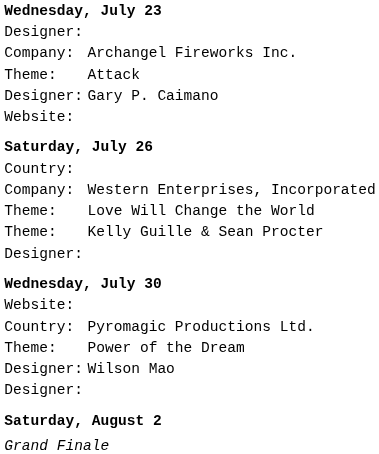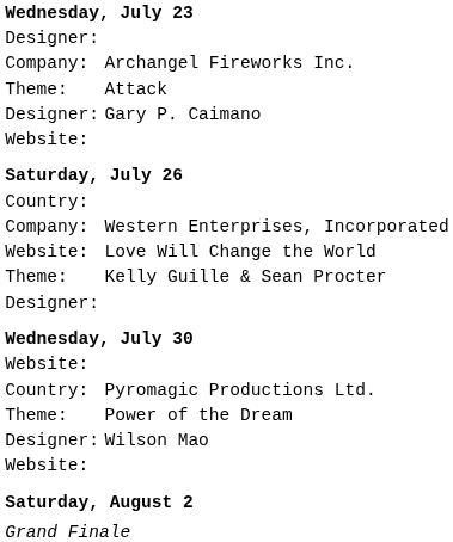row 10 | column 1: Theme: -> Website:
row 18 | column 1: Designer: -> Website:
